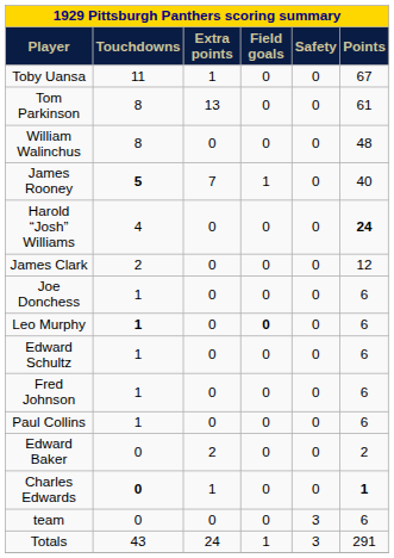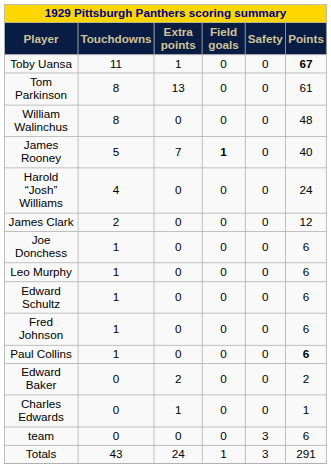Toby Uansa | Points: normal -> bold
James Rooney | Touchdowns: bold -> normal
James Rooney | Field goals: normal -> bold
Harold “Josh” Williams | Points: bold -> normal
Leo Murphy | Touchdowns: bold -> normal
Leo Murphy | Field goals: bold -> normal
Paul Collins | Points: normal -> bold
Charles Edwards | Touchdowns: bold -> normal
Charles Edwards | Points: bold -> normal
